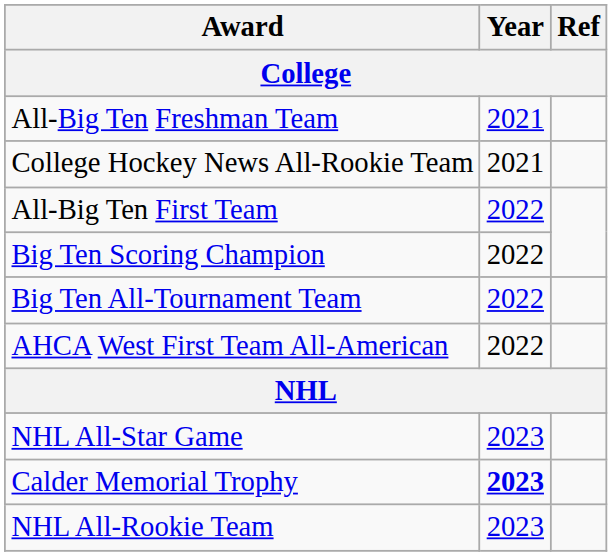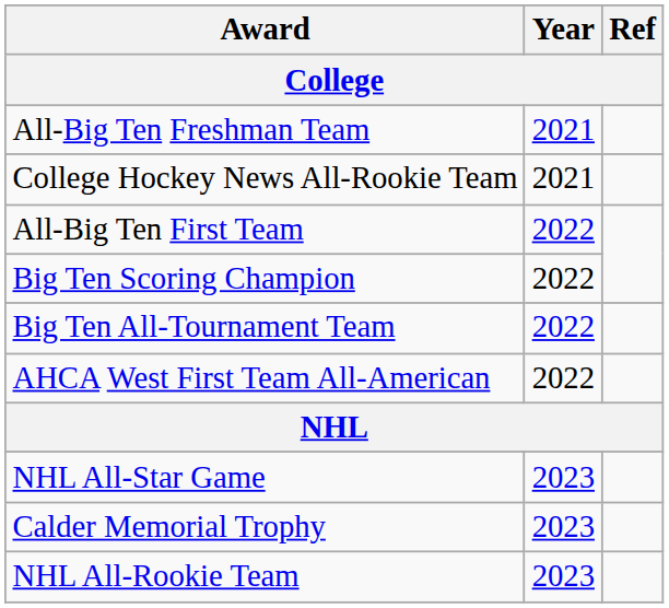Calder Memorial Trophy | Year: bold -> normal
